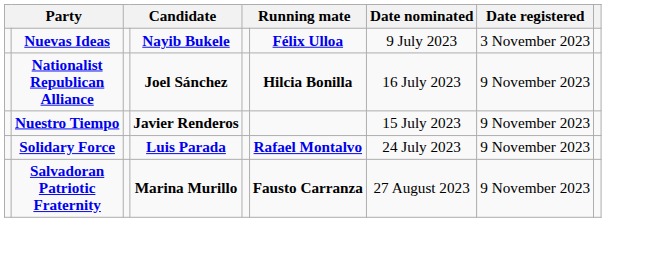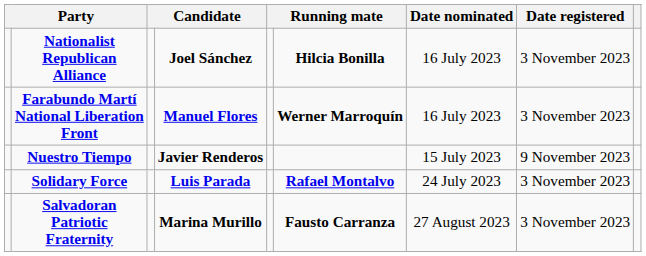- row: Nuevas Ideas | Nayib Bukele | Félix Ulloa | 9 July 2023 | 3 November 2023
Nationalist Republican Alliance | Date registered: 9 November 2023 -> 3 November 2023
+ row: Farabundo Martí National Liberation Front | Manuel Flores | Werner Marroquín | 16 July 2023 | 3 November 2023
Solidary Force | Date registered: 9 November 2023 -> 3 November 2023
Salvadoran Patriotic Fraternity | Date registered: 9 November 2023 -> 3 November 2023
